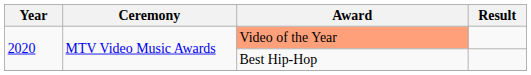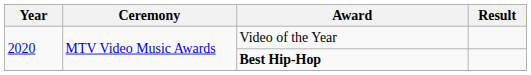Video of the Year | Award: lightsalmon background -> no background
Best Hip-Hop | Award: normal -> bold
